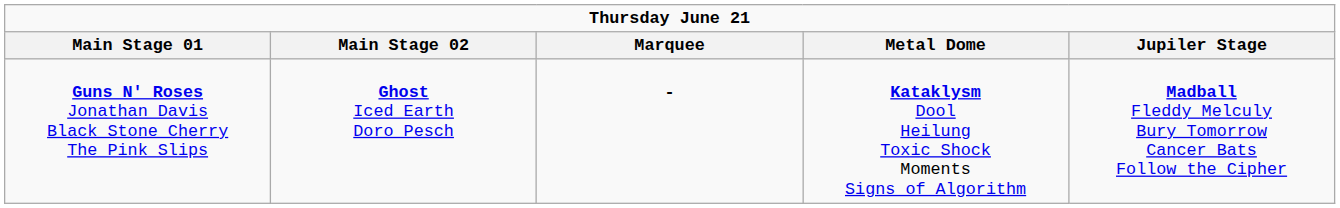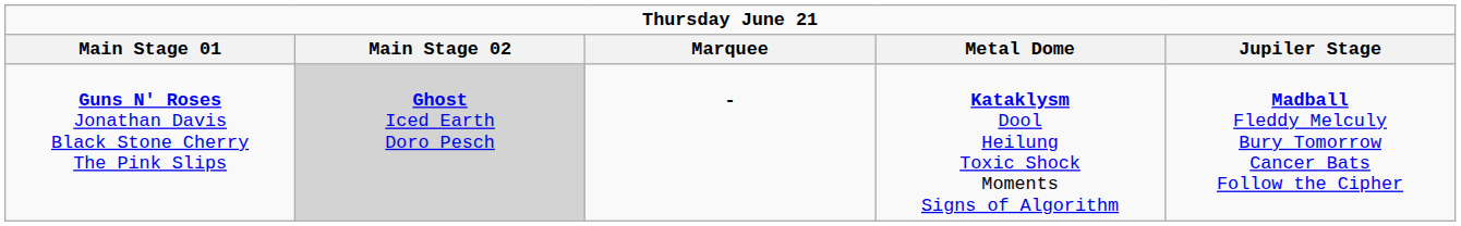row 3 | Main Stage 02: no background -> lightgrey background
